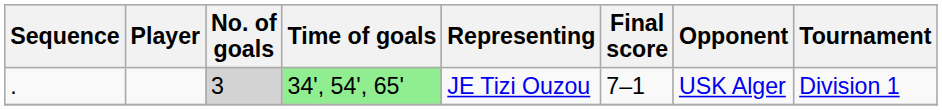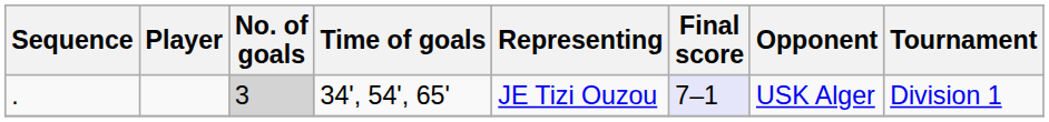. | Time of goals: lightgreen background -> no background
. | Final score: no background -> lavender background
